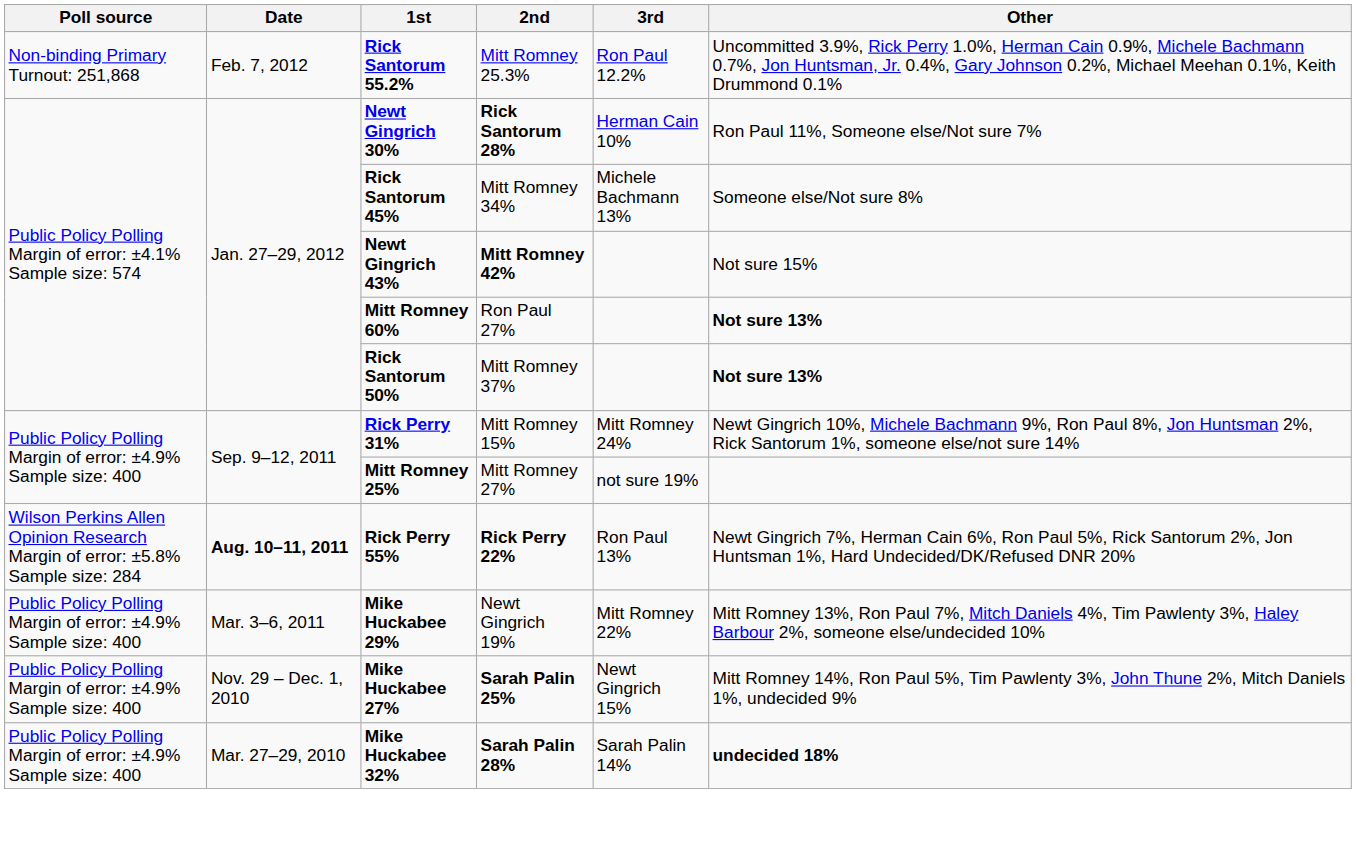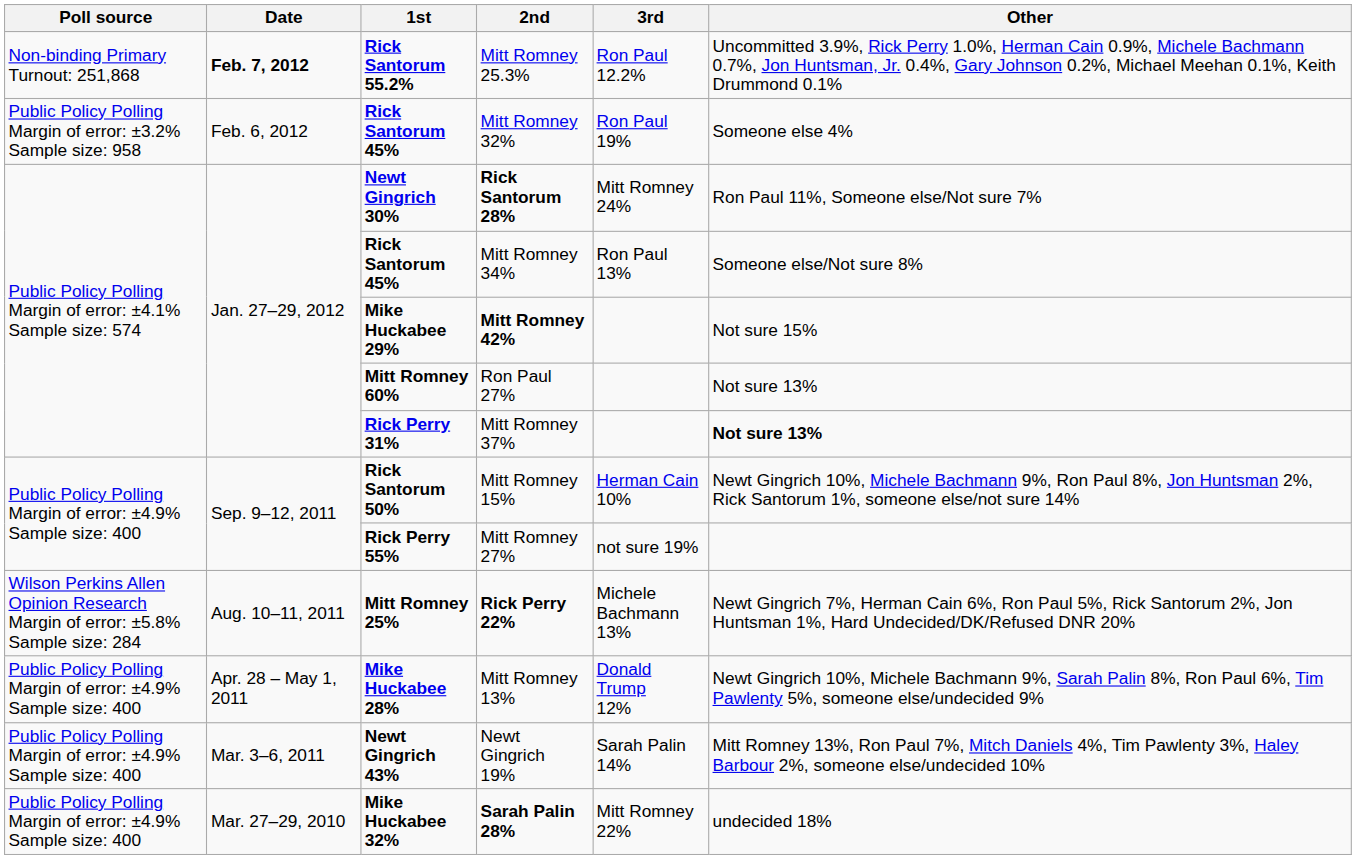Mitt Romney 25.3% | Date: normal -> bold
+ row: Public Policy Polling Margin of error: ±3.2% Sample size: 958 | Feb. 6, 2012 | Rick Santorum 45% | Mitt Romney 32% | Ron Paul 19% | Someone else 4%
Rick Santorum 28% | 3rd: Herman Cain 10% -> Mitt Romney 24%
Mitt Romney 34% | 3rd: Michele Bachmann 13% -> Ron Paul 13%
Mitt Romney 42% | 1st: Newt Gingrich 43% -> Mike Huckabee 29%
Ron Paul 27% | Other: bold -> normal
Mitt Romney 37% | 1st: Rick Santorum 50% -> Rick Perry 31%
Mitt Romney 15% | 1st: Rick Perry 31% -> Rick Santorum 50%
Mitt Romney 15% | 3rd: Mitt Romney 24% -> Herman Cain 10%
Mitt Romney 27% | 1st: Mitt Romney 25% -> Rick Perry 55%
Rick Perry 22% | Date: bold -> normal
Rick Perry 22% | 1st: Rick Perry 55% -> Mitt Romney 25%
Rick Perry 22% | 3rd: Ron Paul 13% -> Michele Bachmann 13%
+ row: Public Policy Polling Margin of error: ±4.9% Sample size: 400 | Apr. 28 – May 1, 2011 | Mike Huckabee 28% | Mitt Romney 13% | Donald Trump 12% | Newt Gingrich 10%, Michele Bachmann 9%, Sarah Palin 8%, Ron Paul 6%, Tim Pawlenty 5%, someone else/undecided 9%
Newt Gingrich 19% | 1st: Mike Huckabee 29% -> Newt Gingrich 43%
Newt Gingrich 19% | 3rd: Mitt Romney 22% -> Sarah Palin 14%
- row: Public Policy Polling Margin of error: ±4.9% Sample size: 400 | Nov. 29 – Dec. 1, 2010 | Mike Huckabee 27% | Sarah Palin 25% | Newt Gingrich 15% | Mitt Romney 14%, Ron Paul 5%, Tim Pawlenty 3%, John Thune 2%, Mitch Daniels 1%, undecided 9%
Sarah Palin 28% | 3rd: Sarah Palin 14% -> Mitt Romney 22%
Sarah Palin 28% | Other: bold -> normal
